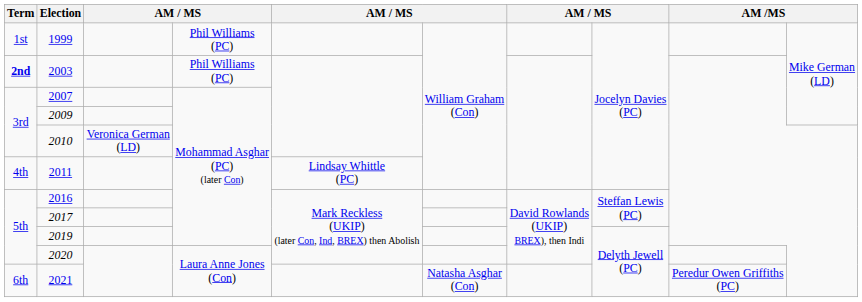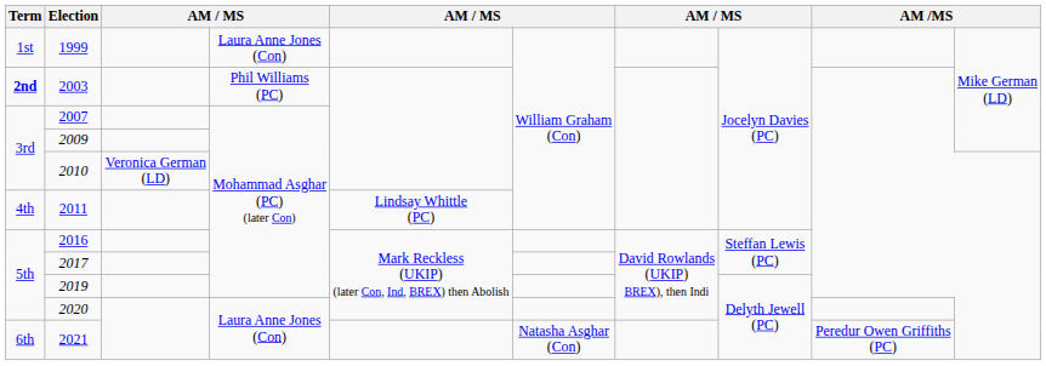1999 | column 4: Phil Williams (PC) -> Laura Anne Jones (Con)
